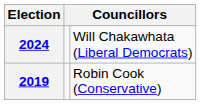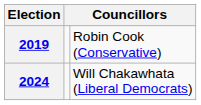rows swapped: 2019 <-> 2024
